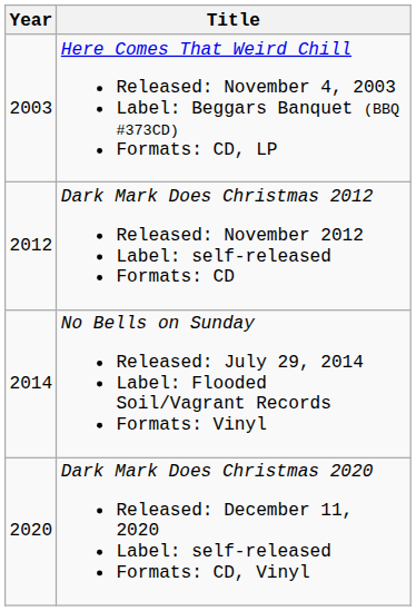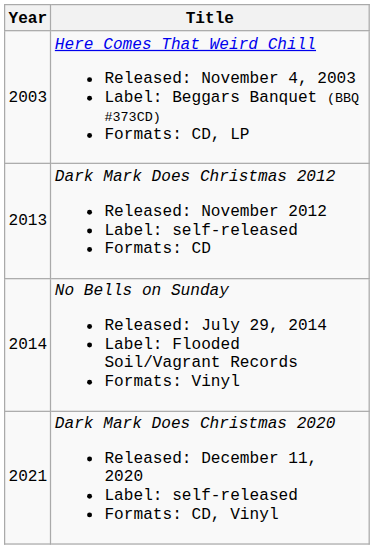row 3 | Year: 2012 -> 2013
row 5 | Year: 2020 -> 2021
